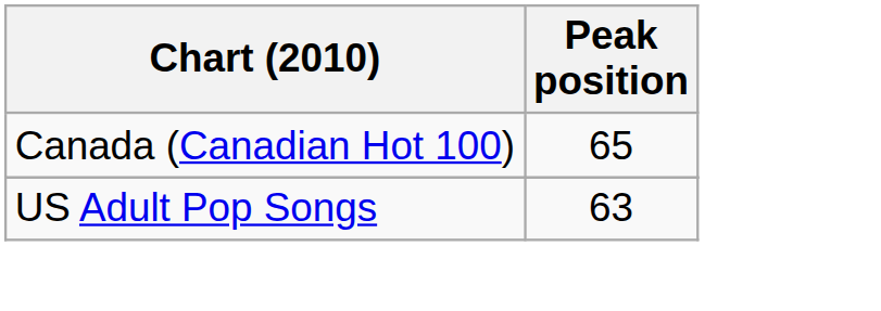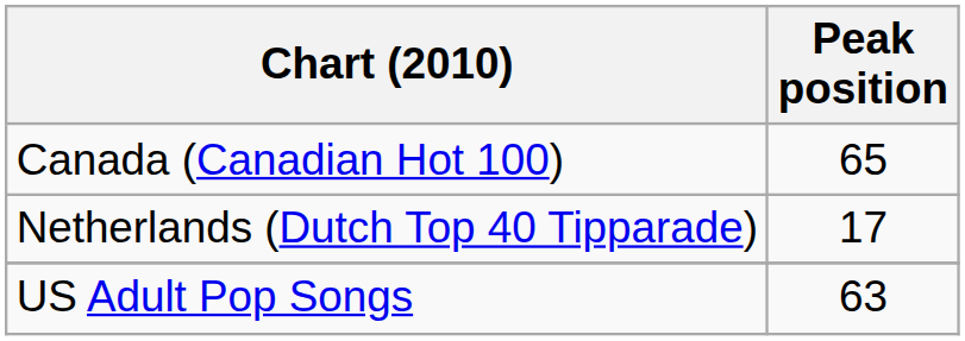+ row: Netherlands (Dutch Top 40 Tipparade) | 17
